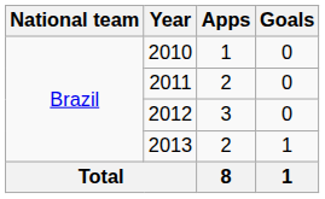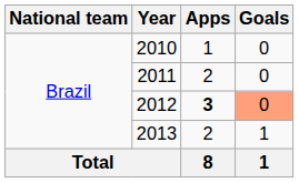2012 | Apps: normal -> bold
2012 | Goals: no background -> lightsalmon background
